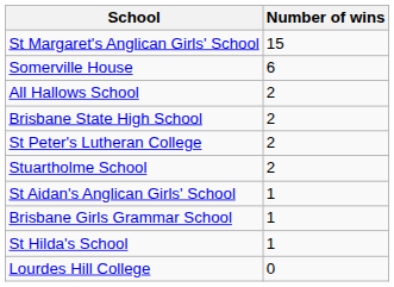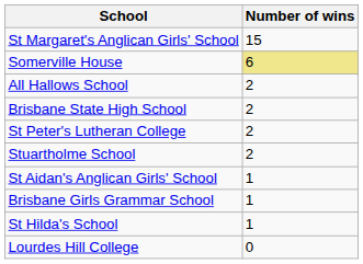Somerville House | Number of wins: no background -> khaki background
